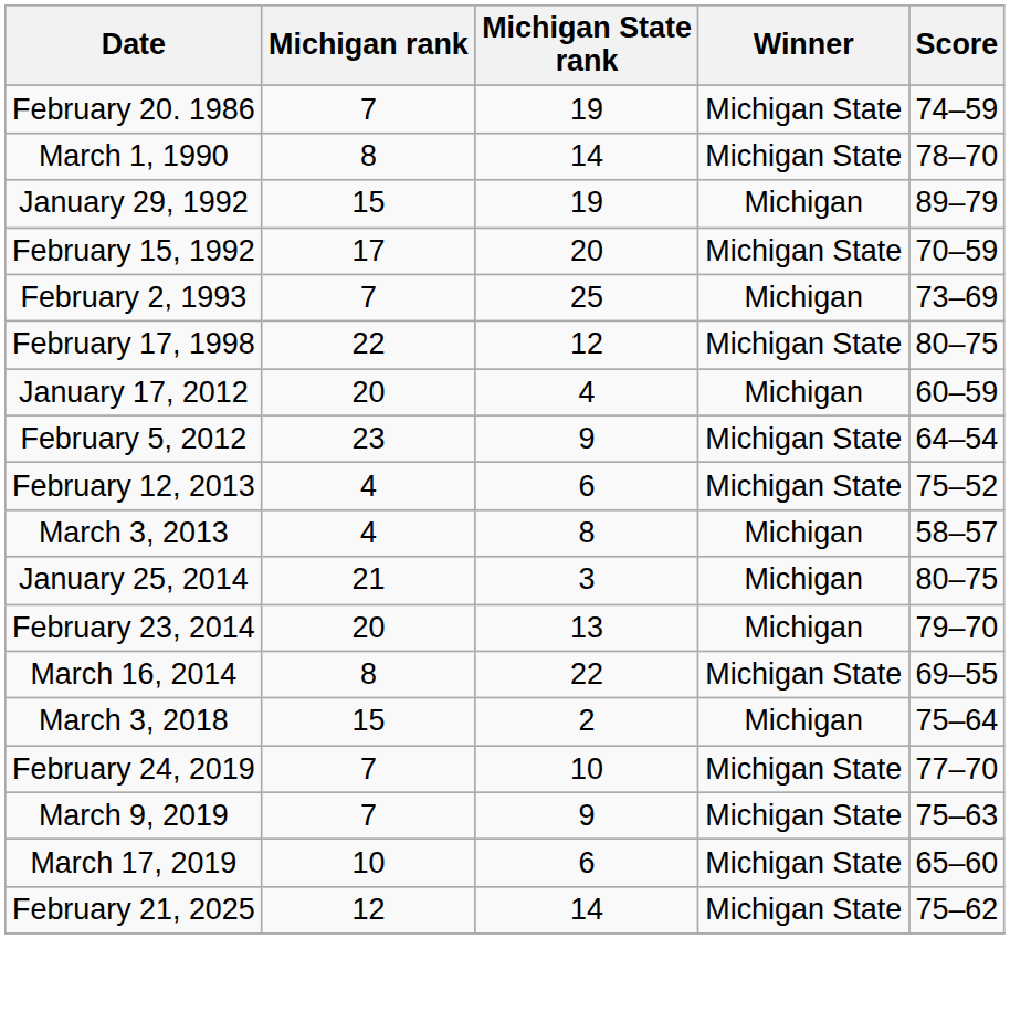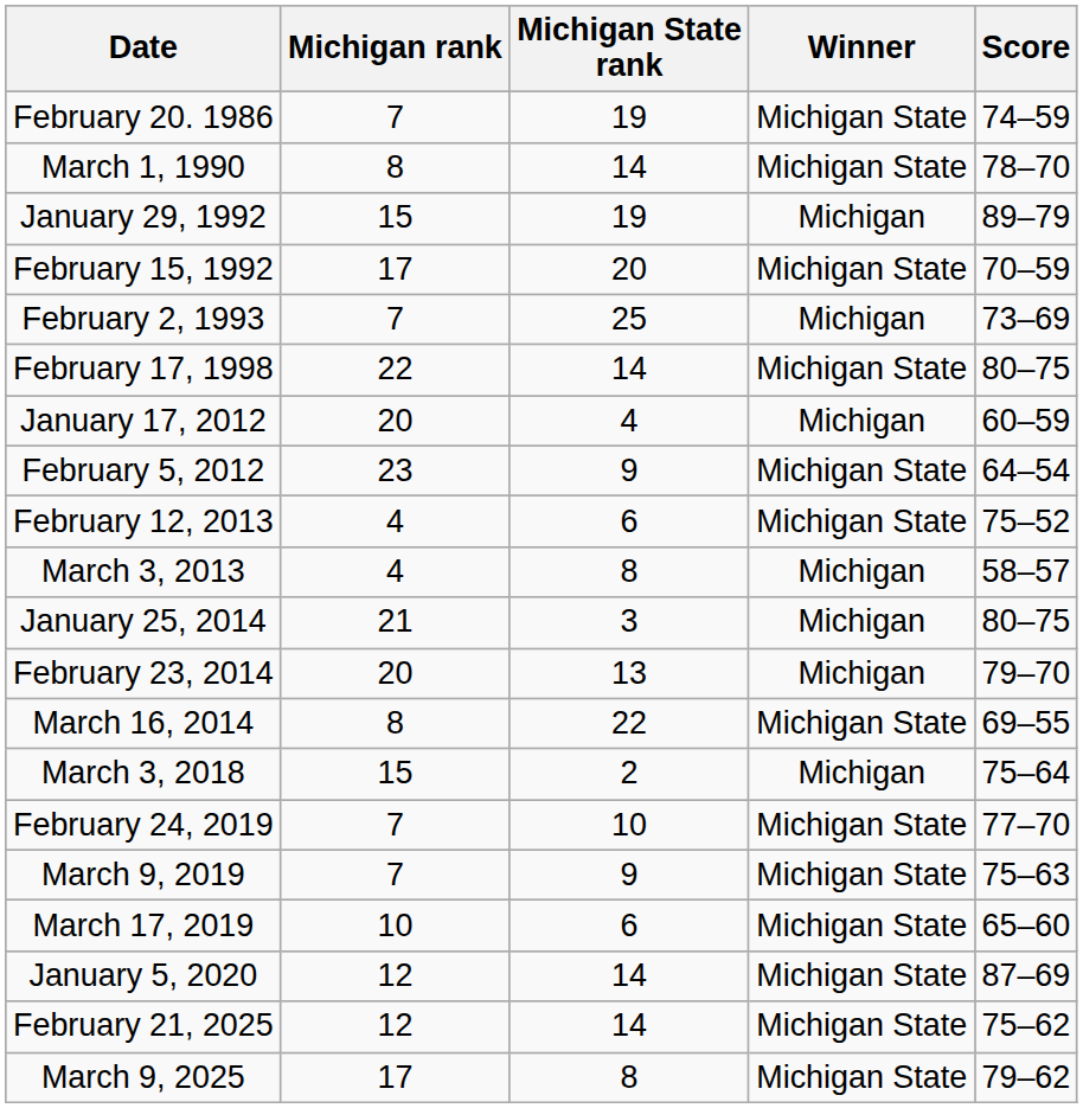February 17, 1998 | Michigan State rank: 12 -> 14
+ row: January 5, 2020 | 12 | 14 | Michigan State | 87–69
+ row: March 9, 2025 | 17 | 8 | Michigan State | 79–62
